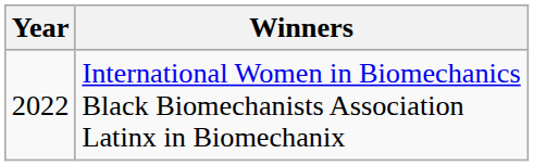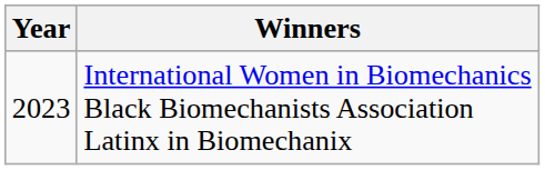row 2 | Year: 2022 -> 2023
